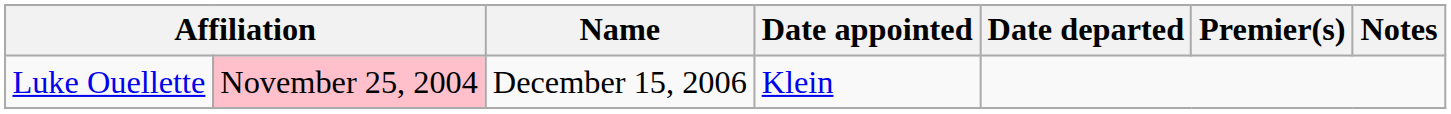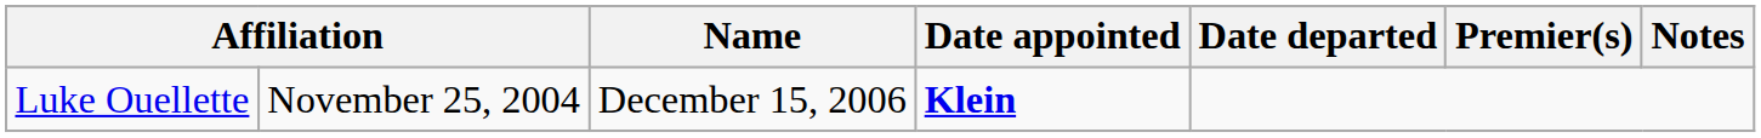Luke Ouellette | column 2: pink background -> no background
Luke Ouellette | Date appointed: normal -> bold
